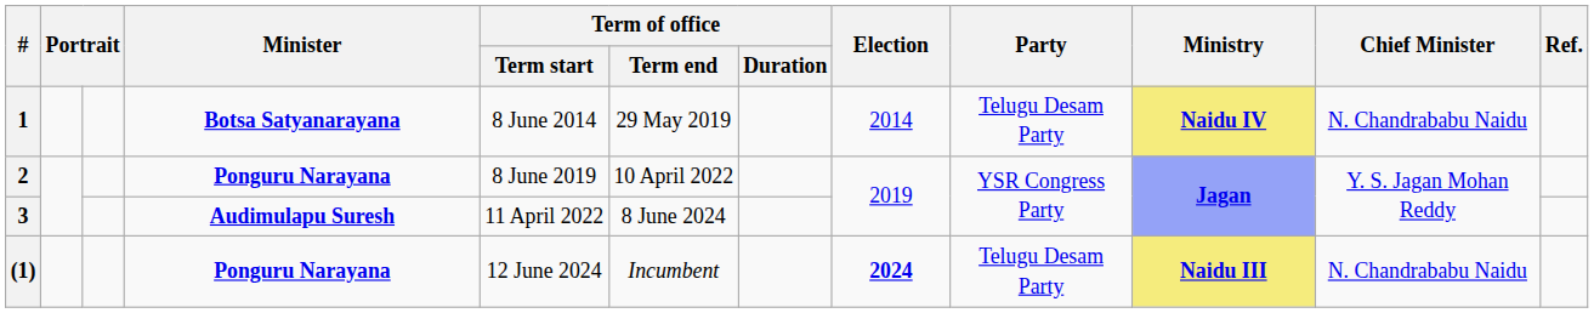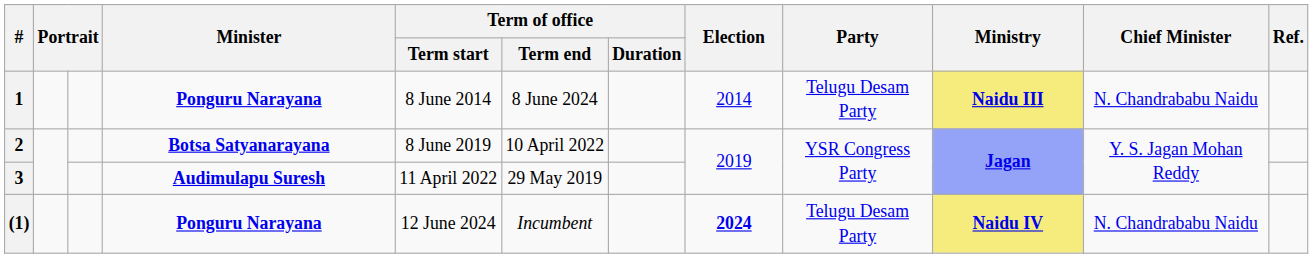1 | Minister: Botsa Satyanarayana -> Ponguru Narayana
1 | Term of office / Term end: 29 May 2019 -> 8 June 2024
1 | Ministry: Naidu IV -> Naidu III
2 | Minister: Ponguru Narayana -> Botsa Satyanarayana
3 | Term of office / Term end: 8 June 2024 -> 29 May 2019
(1) | Ministry: Naidu III -> Naidu IV
